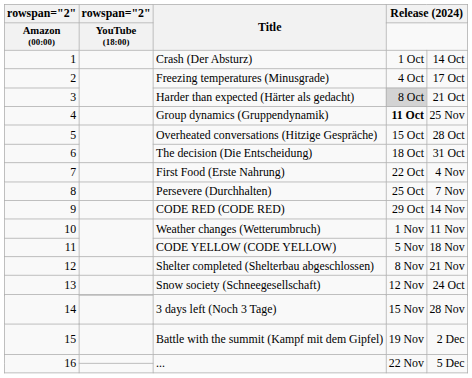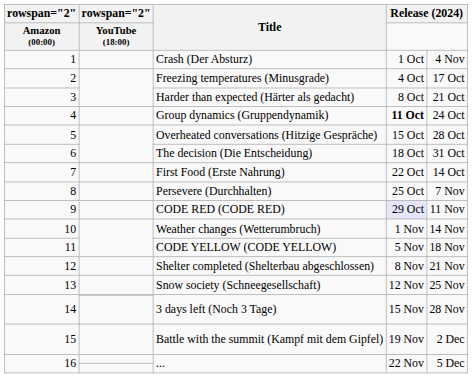1 | column 5: 14 Oct -> 4 Nov
3 | column 4: lightgrey background -> no background
4 | column 5: 25 Nov -> 24 Oct
7 | column 5: 4 Nov -> 14 Oct
9 | column 4: no background -> lavender background
9 | column 5: 14 Nov -> 11 Nov
10 | column 5: 11 Nov -> 14 Nov
13 | column 5: 24 Oct -> 25 Nov
